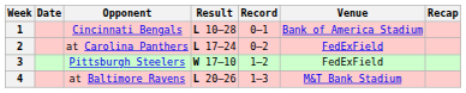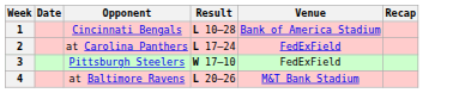- column: Record | 0–1 | 0–2 | 1–2 | 1–3
